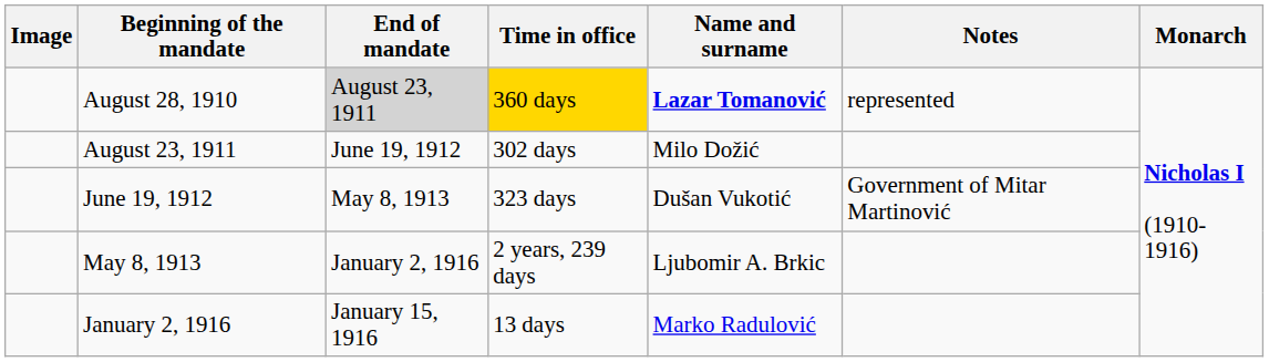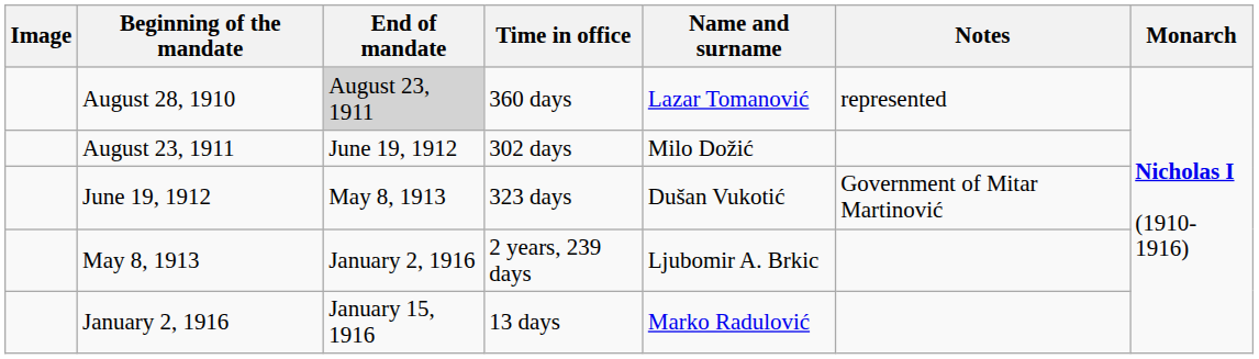August 28, 1910 | Time in office: gold background -> no background
August 28, 1910 | Name and surname: bold -> normal
